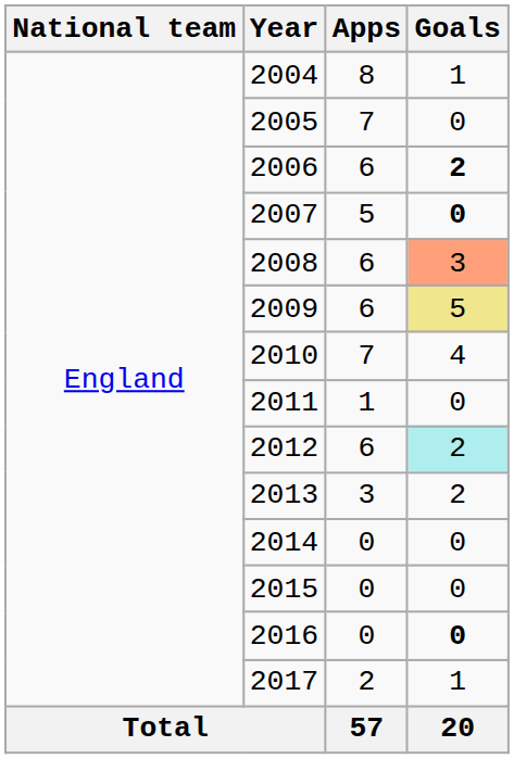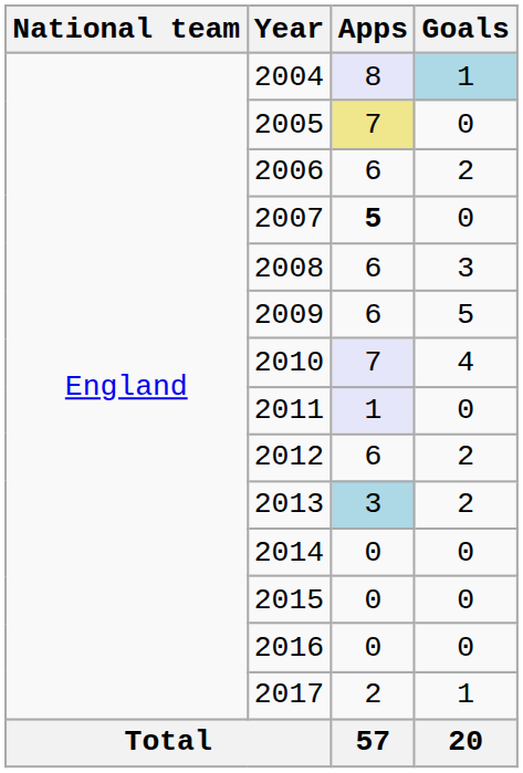2004 | Apps: no background -> lavender background
2004 | Goals: no background -> lightblue background
2005 | Apps: no background -> khaki background
2006 | Goals: bold -> normal
2007 | Apps: normal -> bold
2007 | Goals: bold -> normal
2008 | Goals: lightsalmon background -> no background
2009 | Goals: khaki background -> no background
2010 | Apps: no background -> lavender background
2011 | Apps: no background -> lavender background
2012 | Goals: paleturquoise background -> no background
2013 | Apps: no background -> lightblue background
2016 | Goals: bold -> normal
